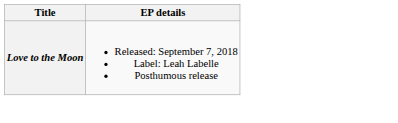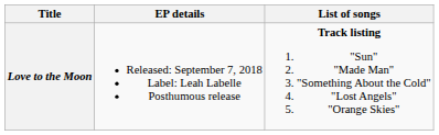+ column: List of songs | Track listing "Sun" "Made Man" "Something About the Cold" "Lost Angels" "Orange Skies"
